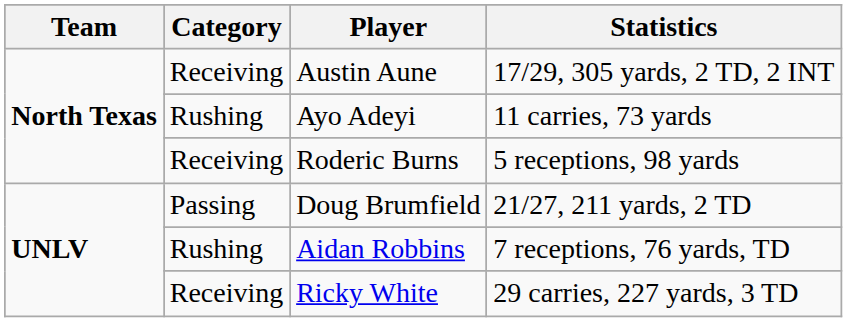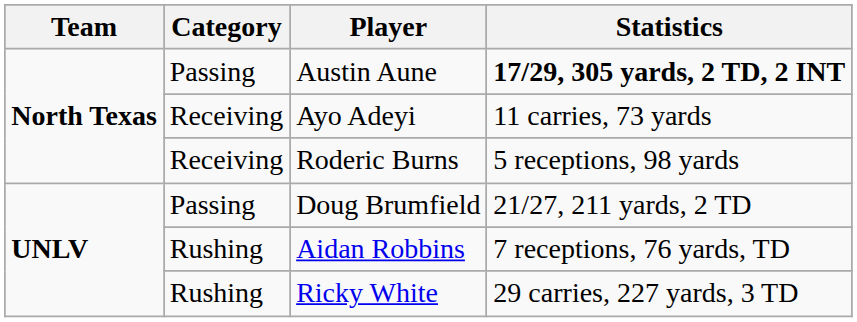Austin Aune | Category: Receiving -> Passing
Austin Aune | Statistics: normal -> bold
Ayo Adeyi | Category: Rushing -> Receiving
Ricky White | Category: Receiving -> Rushing
